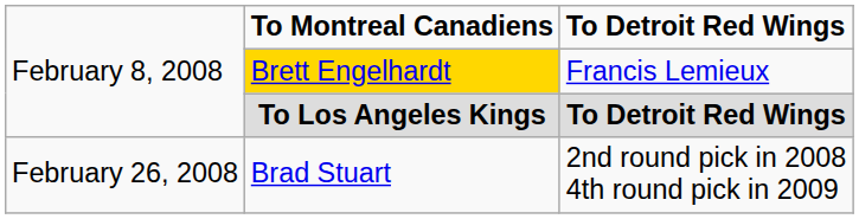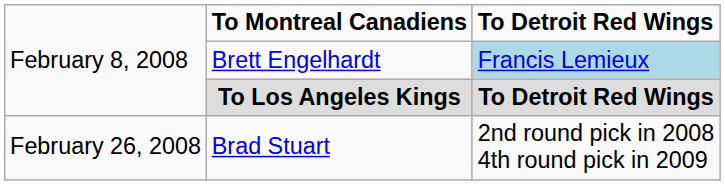Brett Engelhardt | column 2: gold background -> no background
Brett Engelhardt | column 3: no background -> lightblue background
